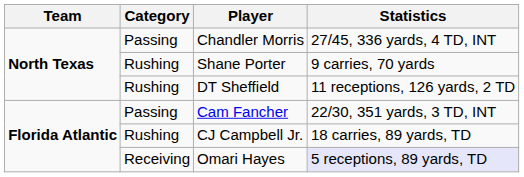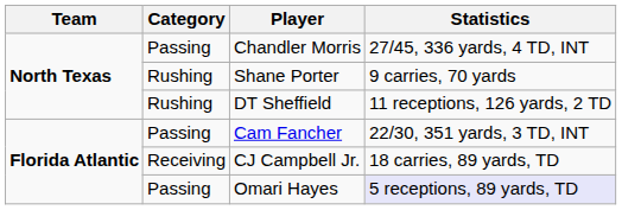CJ Campbell Jr. | Category: Rushing -> Receiving
Omari Hayes | Category: Receiving -> Passing
